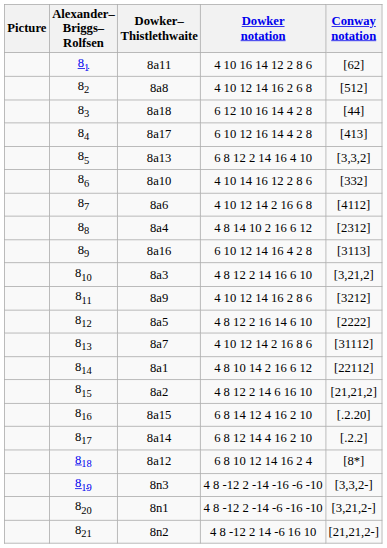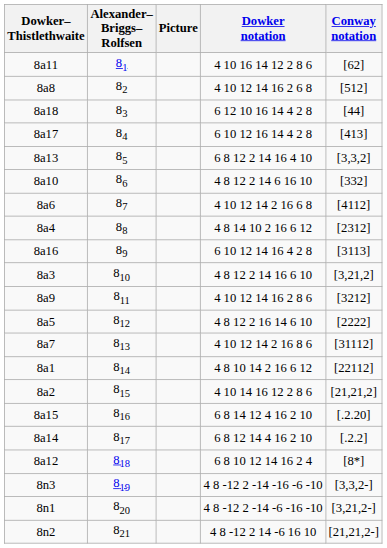columns swapped: Picture <-> Dowker– Thistlethwaite
86 | Dowker notation: 4 10 14 16 12 2 8 6 -> 4 8 12 2 14 6 16 10
815 | Dowker notation: 4 8 12 2 14 6 16 10 -> 4 10 14 16 12 2 8 6
